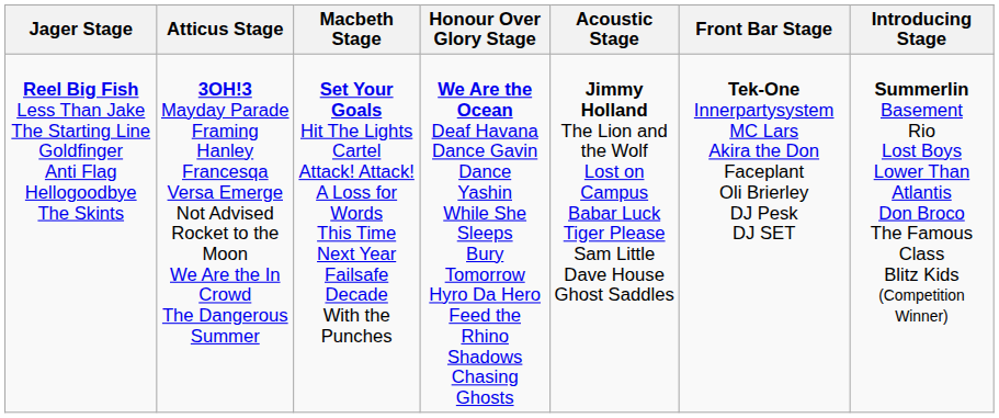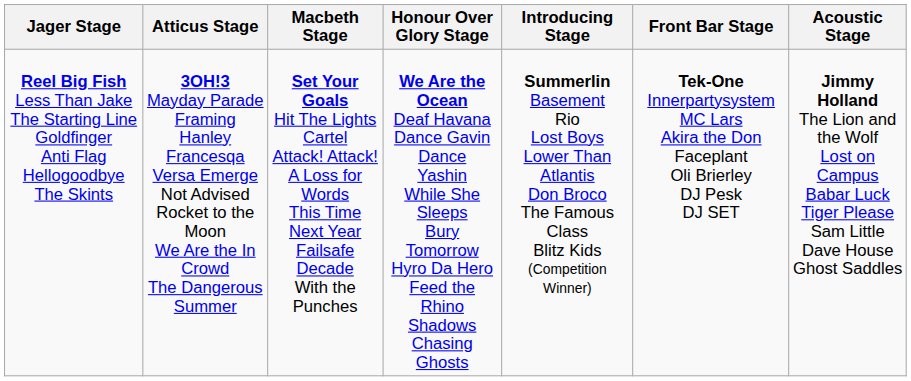columns swapped: Introducing Stage <-> Acoustic Stage
